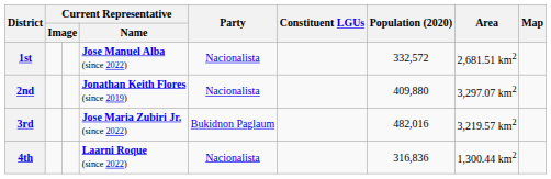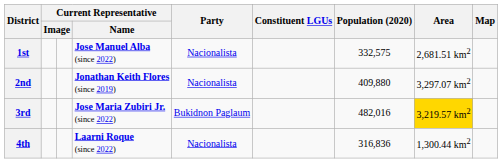1st | Population (2020): 332,572 -> 332,575
3rd | Area: no background -> gold background
